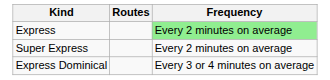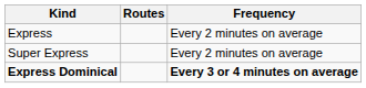row 2 | Frequency: lightgreen background -> no background
row 4 | Kind: normal -> bold
row 4 | Frequency: normal -> bold
